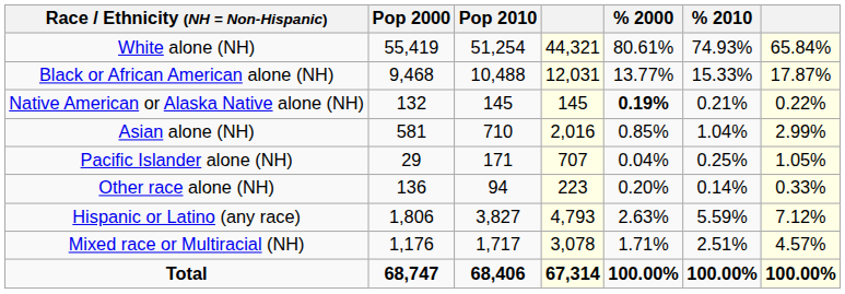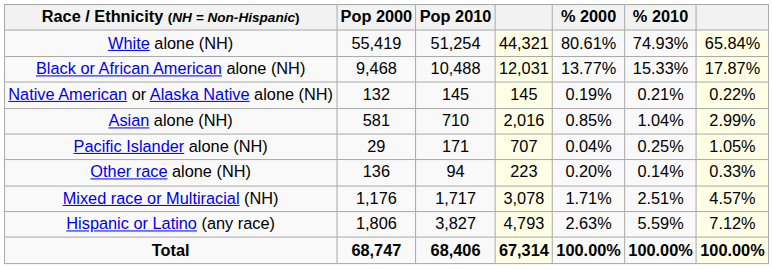Native American or Alaska Native alone (NH) | % 2000: bold -> normal
rows swapped: Mixed race or Multiracial (NH) <-> Hispanic or Latino (any race)
